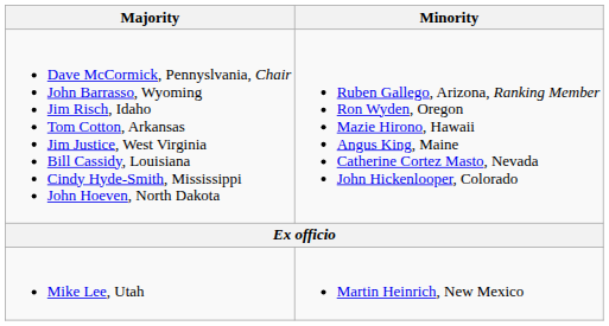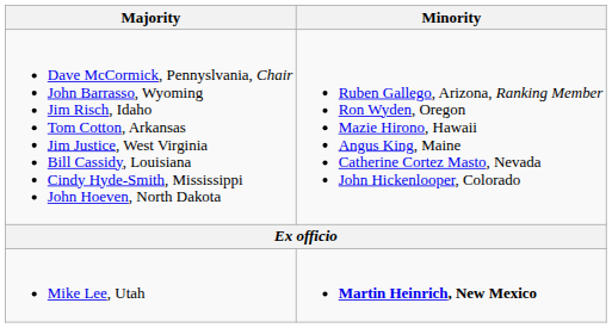Mike Lee, Utah | Minority: normal -> bold
